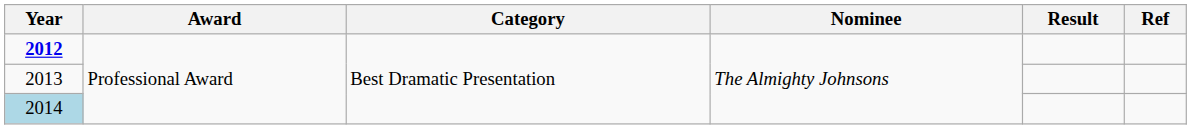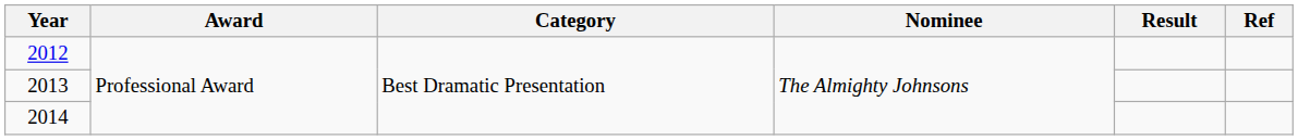2012 | Year: bold -> normal
2014 | Year: lightblue background -> no background
